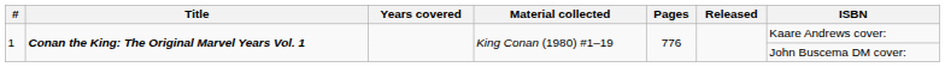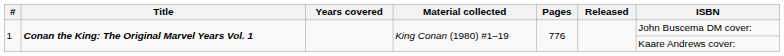row 2 | ISBN: Kaare Andrews cover: -> John Buscema DM cover:
row 3 | ISBN: John Buscema DM cover: -> Kaare Andrews cover:
